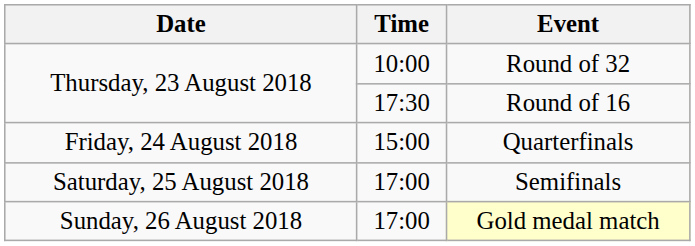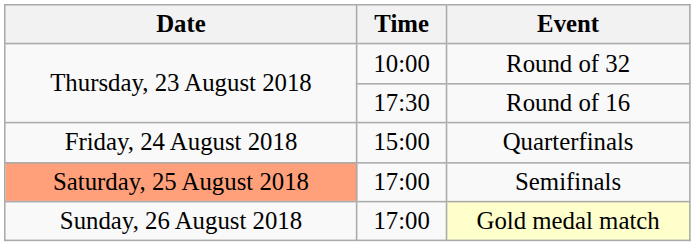Semifinals | Date: no background -> lightsalmon background
